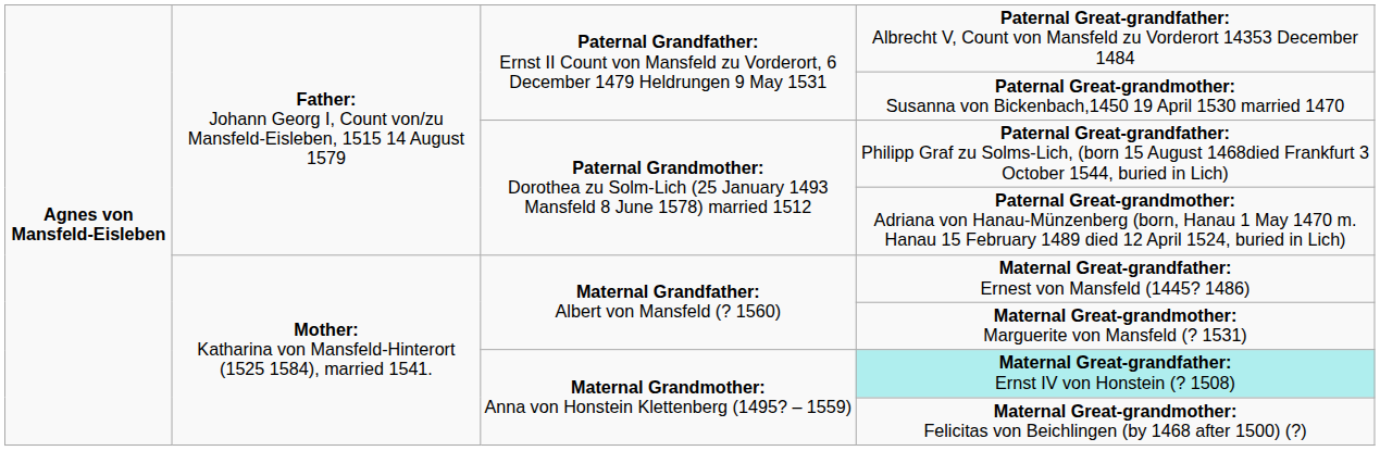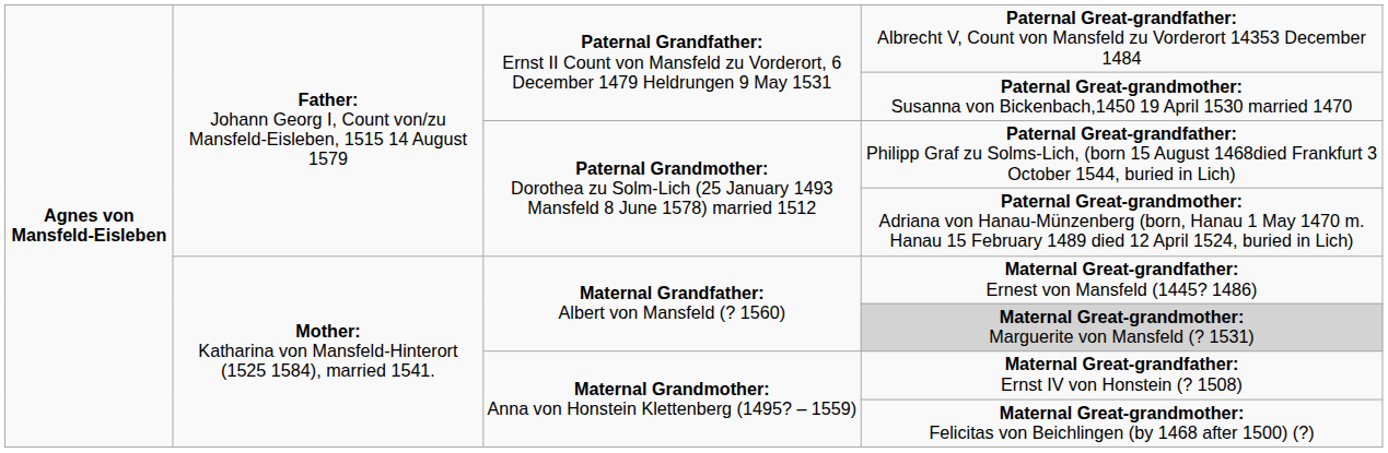Maternal Great-grandmother: Marguerite von Mansfeld (? 1531) | column 4: no background -> lightgrey background
Maternal Great-grandfather: Ernst IV von Honstein (? 1508) | column 4: paleturquoise background -> no background
